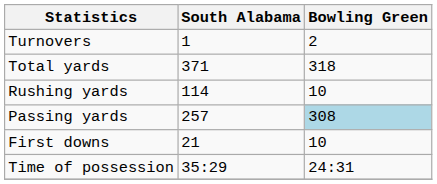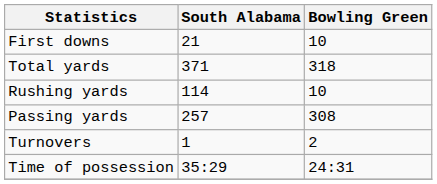rows swapped: First downs <-> Turnovers
Passing yards | Bowling Green: lightblue background -> no background
